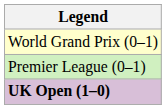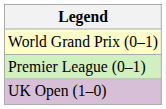row 4 | column 1: bold -> normal
